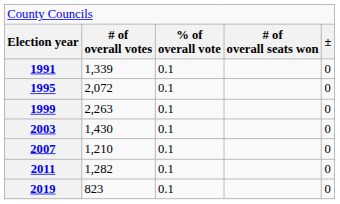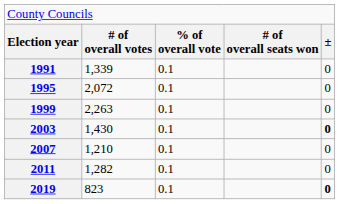2003 | column 5: normal -> bold
2019 | column 5: normal -> bold
